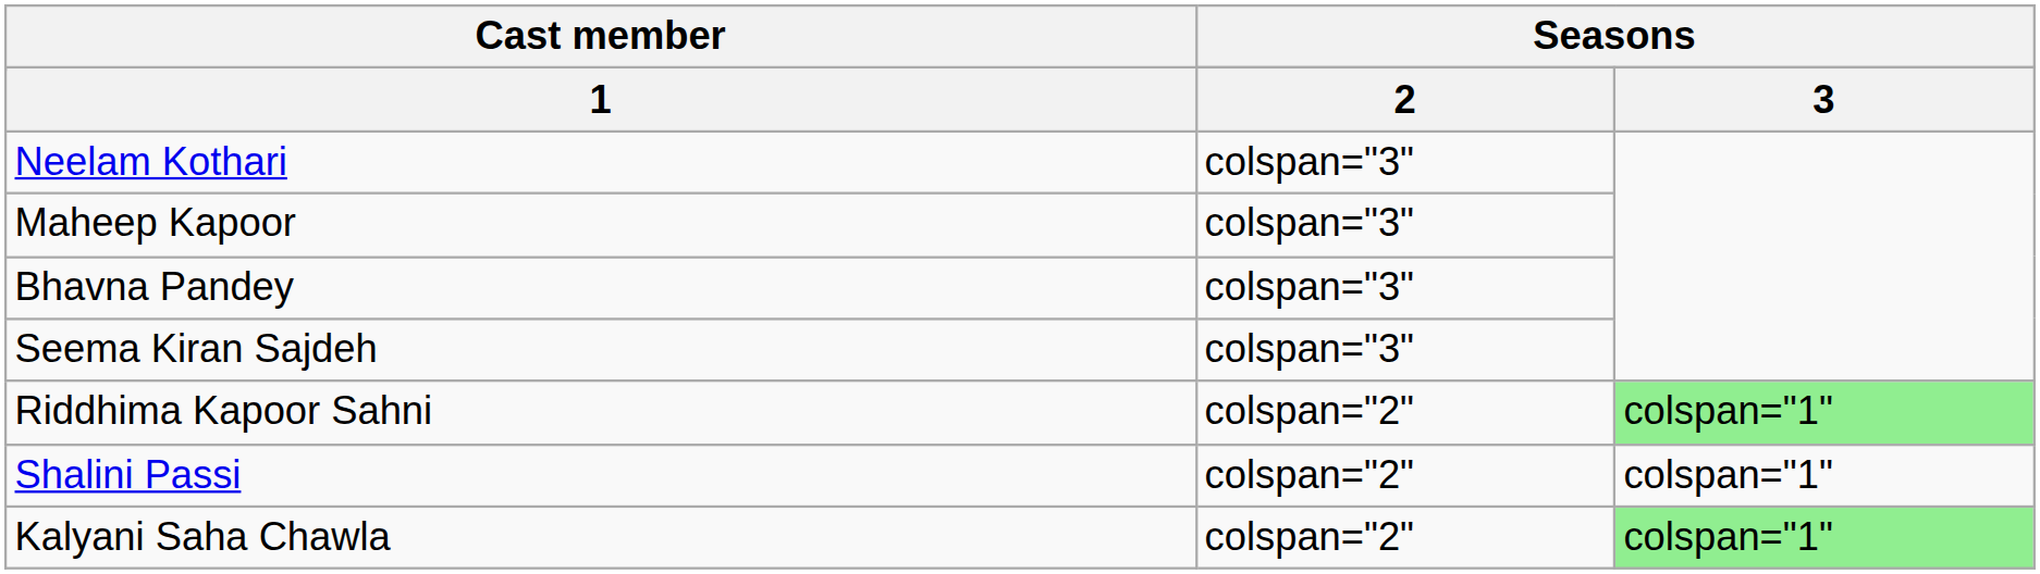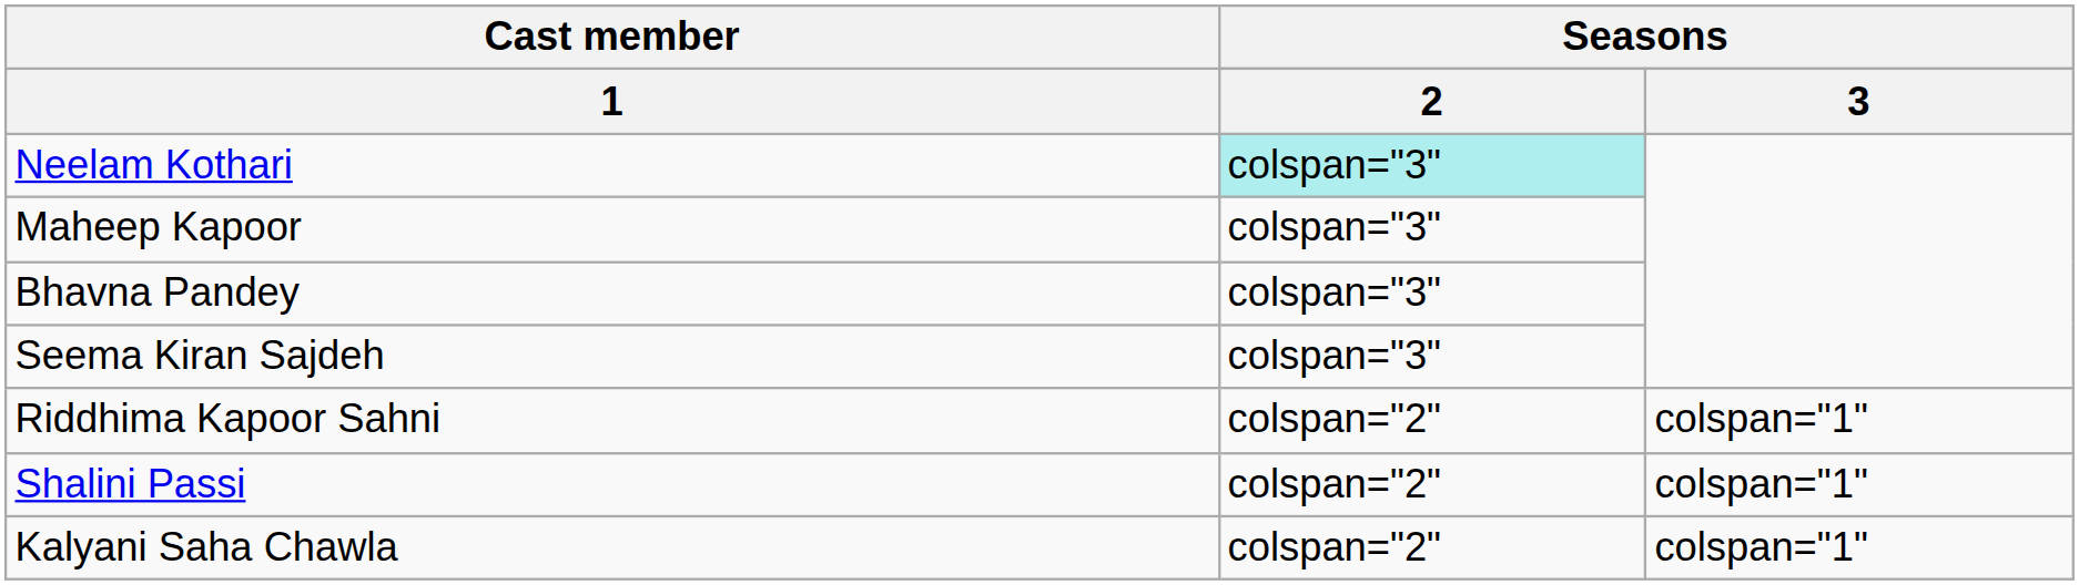Neelam Kothari | column 2: no background -> paleturquoise background
Riddhima Kapoor Sahni | column 3: lightgreen background -> no background
Kalyani Saha Chawla | column 3: lightgreen background -> no background
